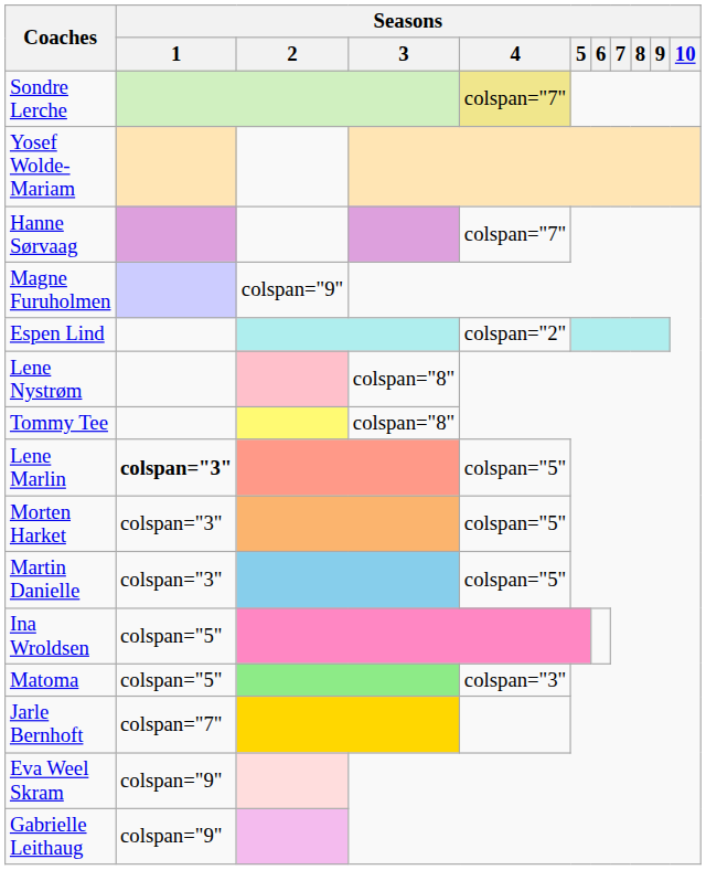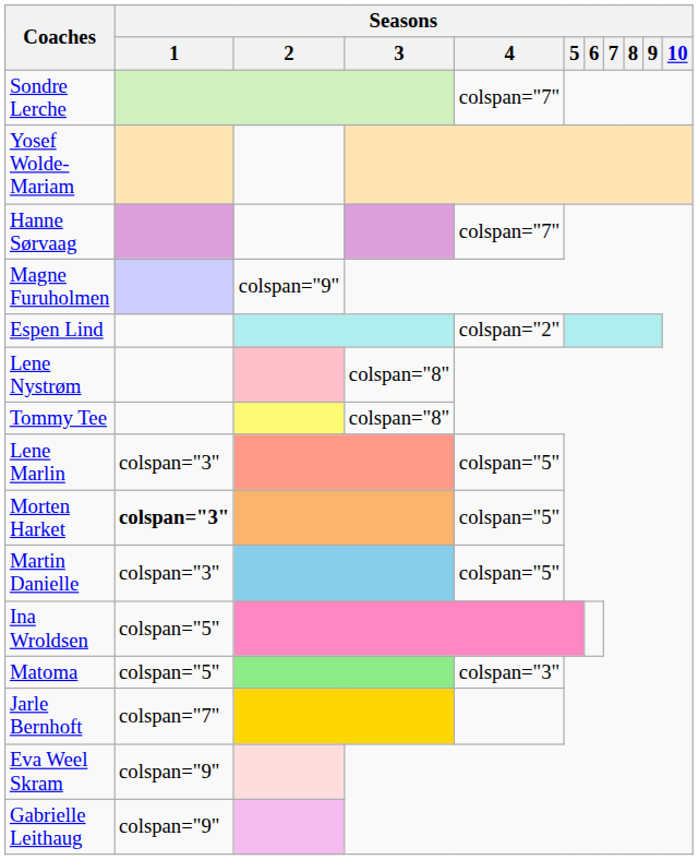Sondre Lerche | Seasons / 4: khaki background -> no background
Lene Marlin | Seasons / 1: bold -> normal
Morten Harket | Seasons / 1: normal -> bold
